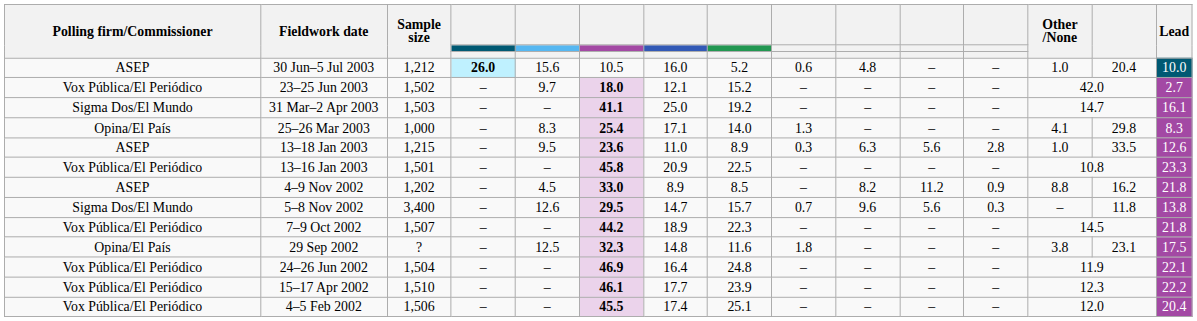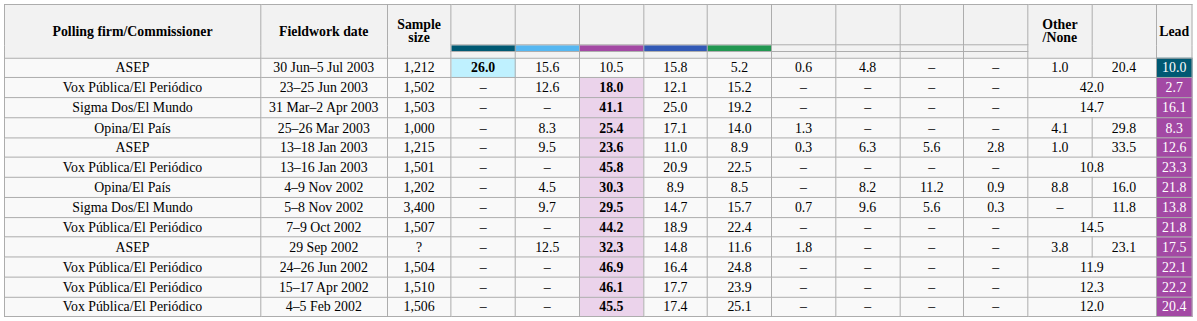30 Jun–5 Jul 2003 | column 7: 16.0 -> 15.8
23–25 Jun 2003 | column 5: 9.7 -> 12.6
4–9 Nov 2002 | Polling firm/Commissioner: ASEP -> Opina/El País
4–9 Nov 2002 | column 6: 33.0 -> 30.3
4–9 Nov 2002 | column 14: 16.2 -> 16.0
5–8 Nov 2002 | column 5: 12.6 -> 9.7
7–9 Oct 2002 | column 8: 22.3 -> 22.4
29 Sep 2002 | Polling firm/Commissioner: Opina/El País -> ASEP
